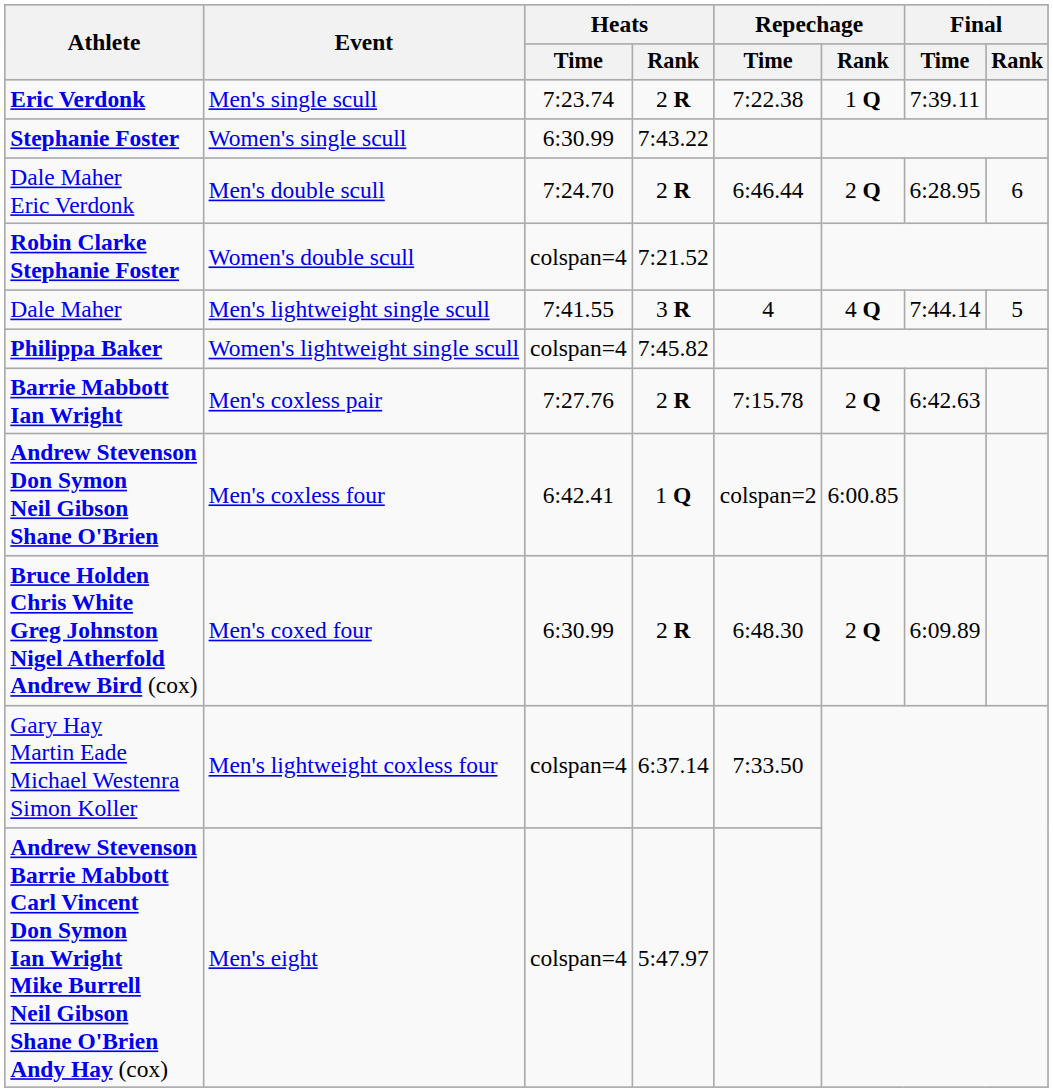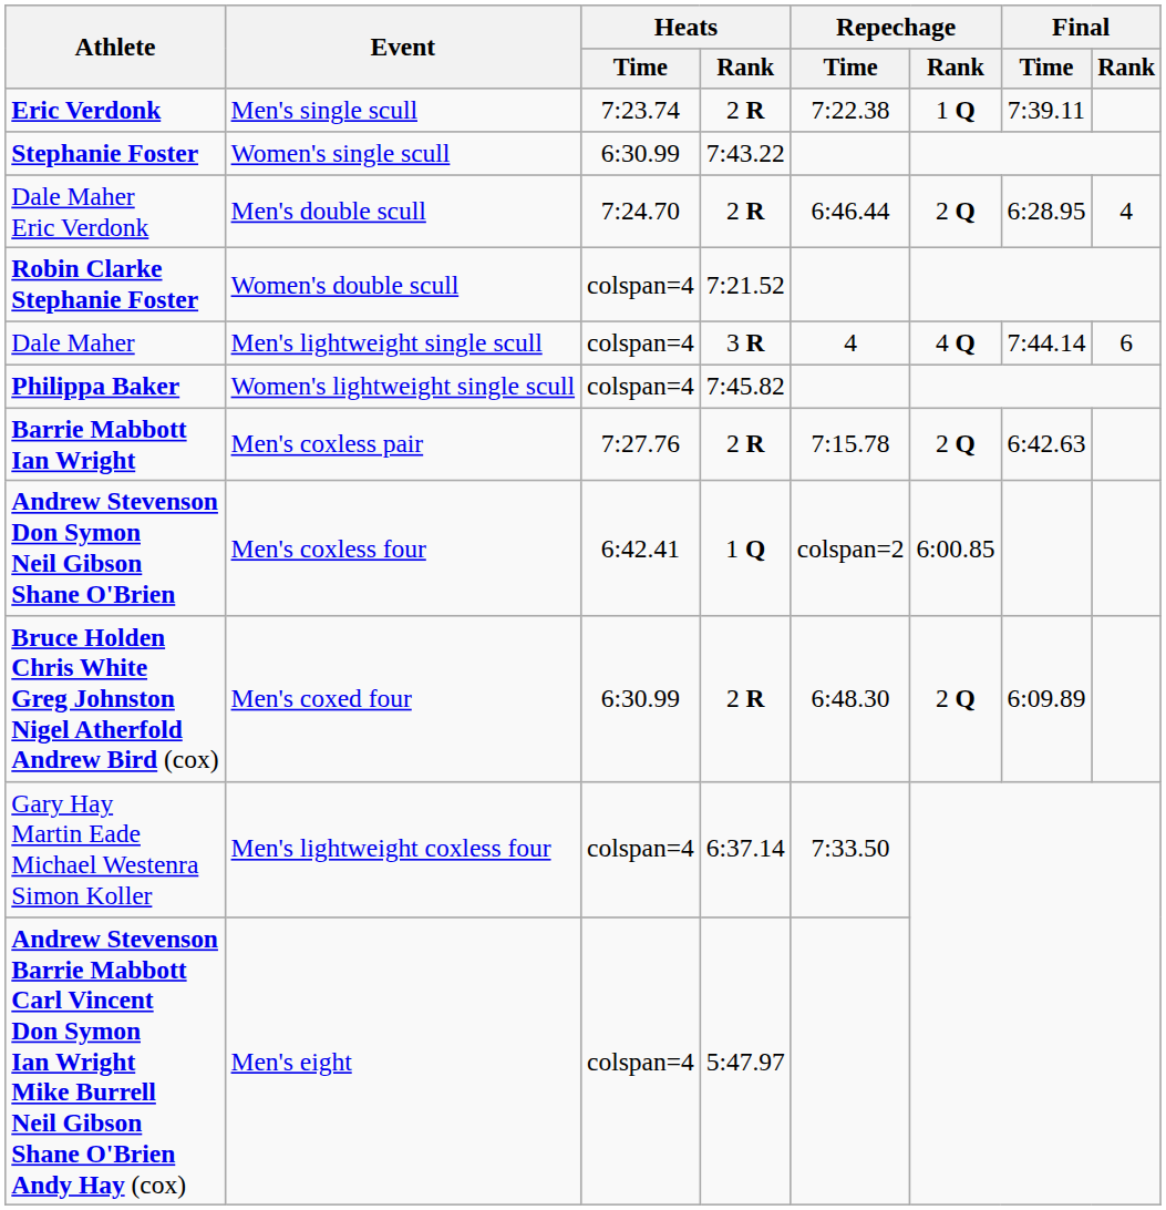Dale Maher Eric Verdonk | Final / Rank: 6 -> 4
Dale Maher | Heats / Time: 7:41.55 -> colspan=4
Dale Maher | Final / Rank: 5 -> 6
